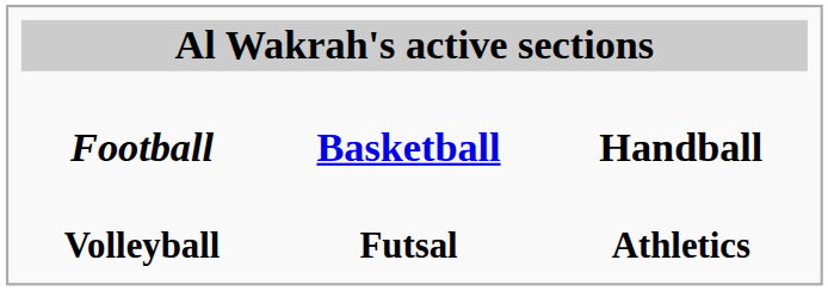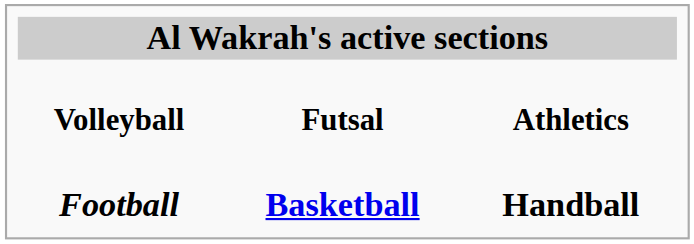rows swapped: Football <-> Volleyball
